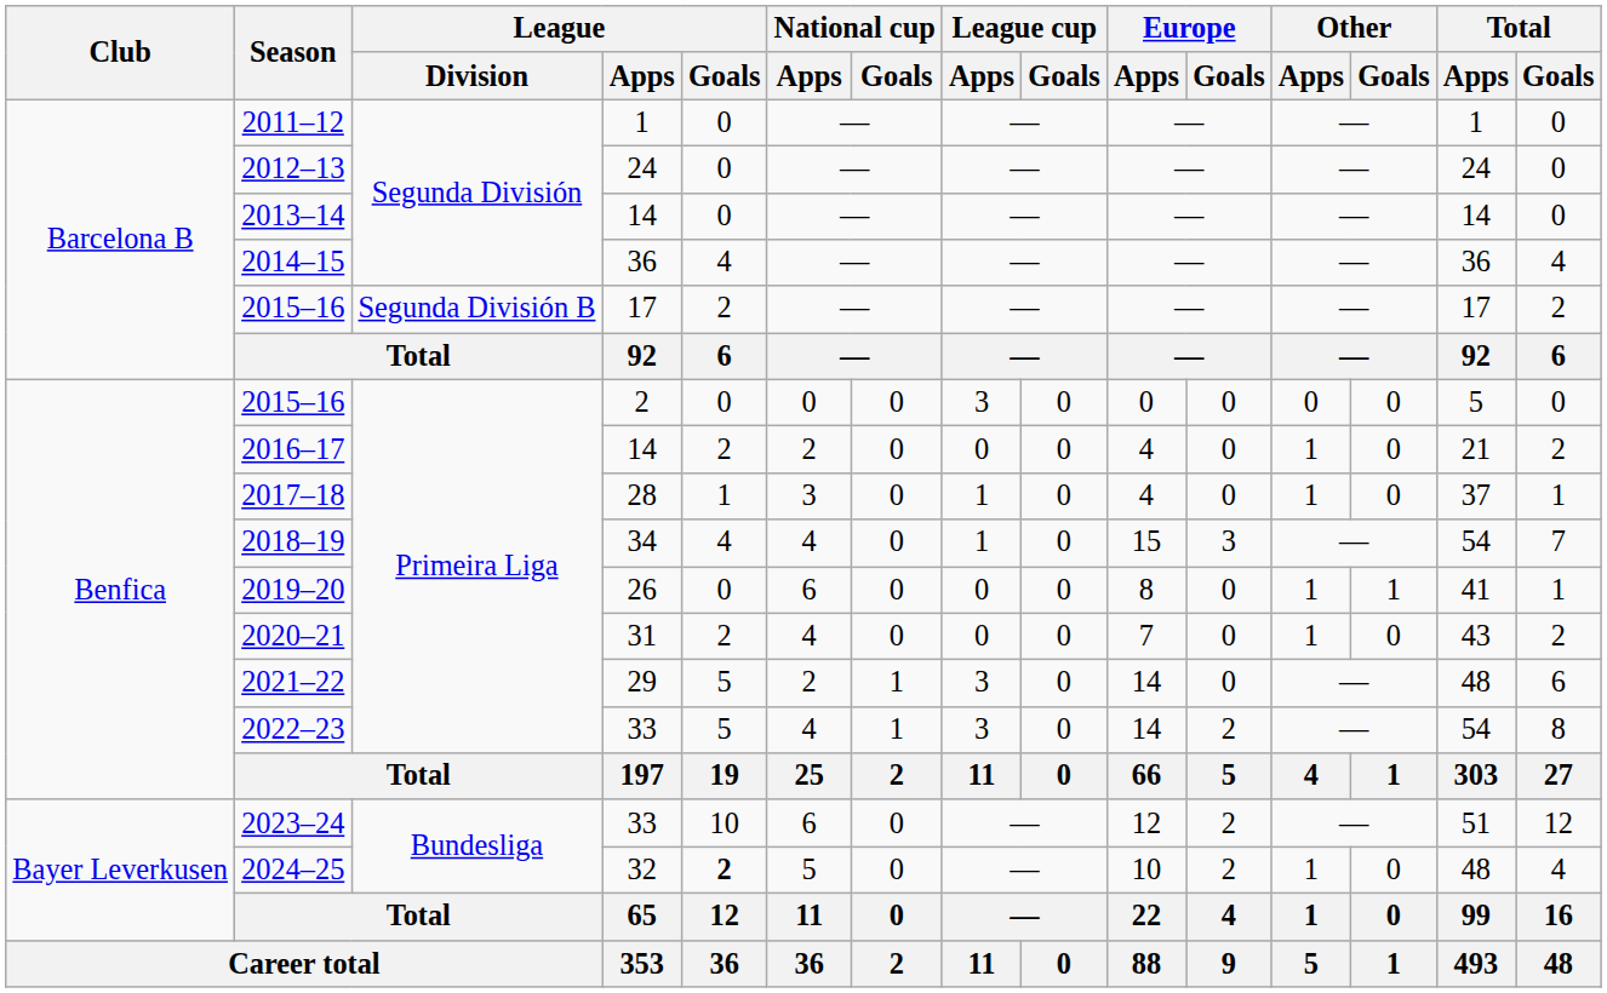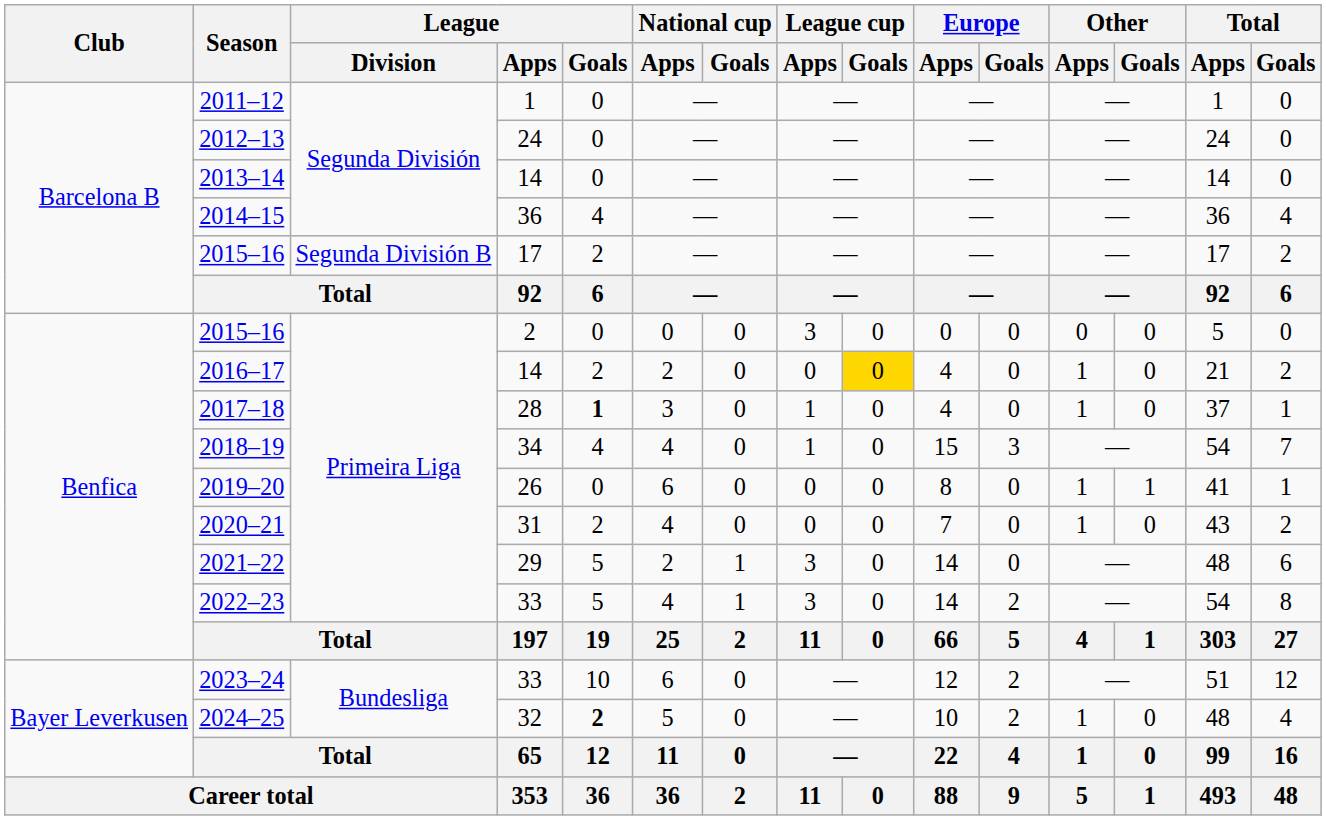2016–17 | League cup / Goals: no background -> gold background
2017–18 | League / Goals: normal -> bold
